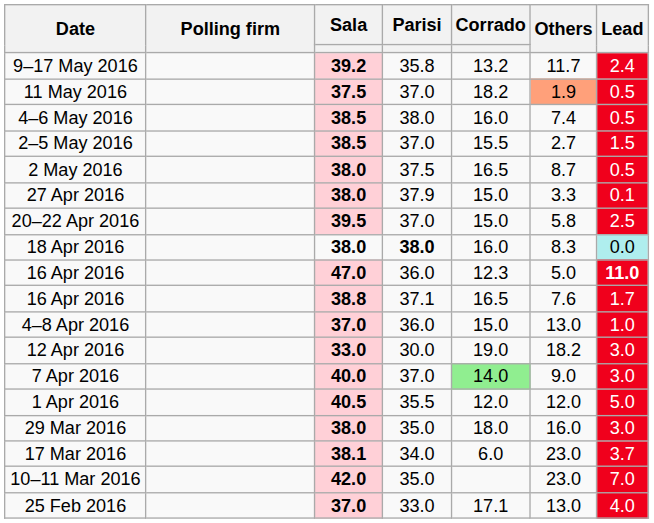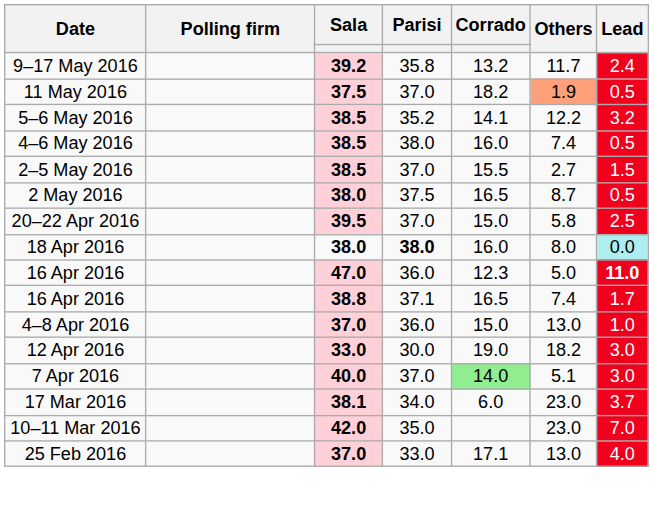+ row: 5–6 May 2016 | 38.5 | 35.2 | 14.1 | 12.2 | 3.2
- row: 27 Apr 2016 | 38.0 | 37.9 | 15.0 | 3.3 | 0.1
18 Apr 2016 | Others: 8.3 -> 8.0
16 Apr 2016 / 37.1 | Others: 7.6 -> 7.4
7 Apr 2016 | Others: 9.0 -> 5.1
- row: 1 Apr 2016 | 40.5 | 35.5 | 12.0 | 12.0 | 5.0
- row: 29 Mar 2016 | 38.0 | 35.0 | 18.0 | 16.0 | 3.0
